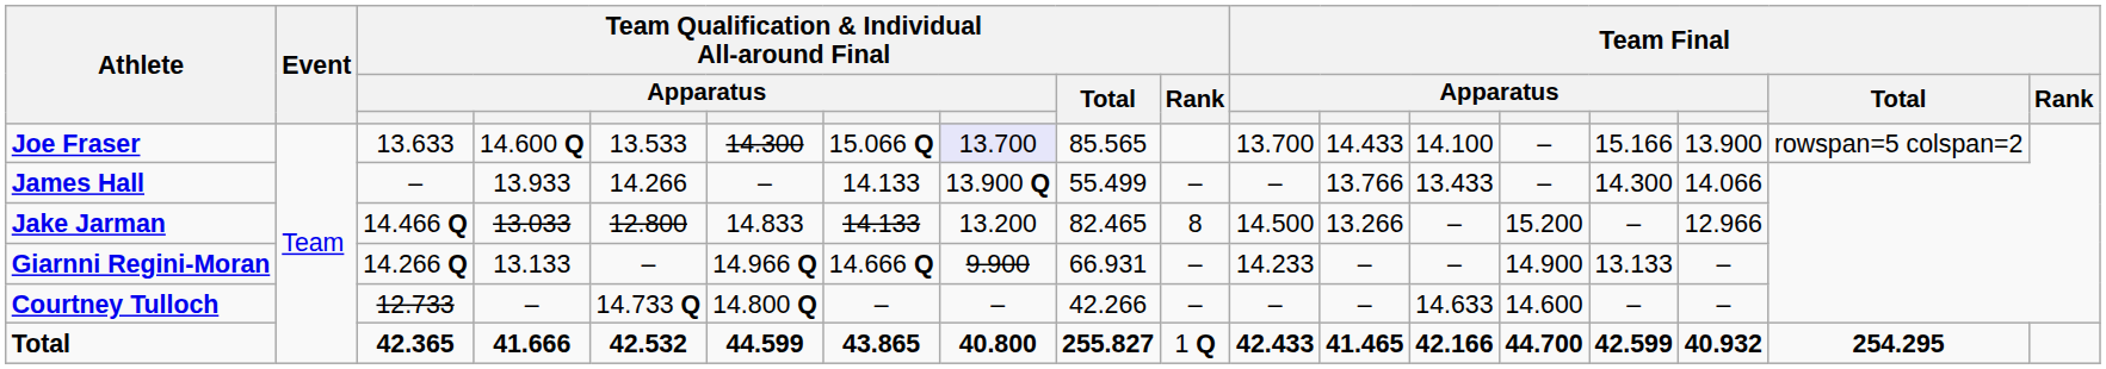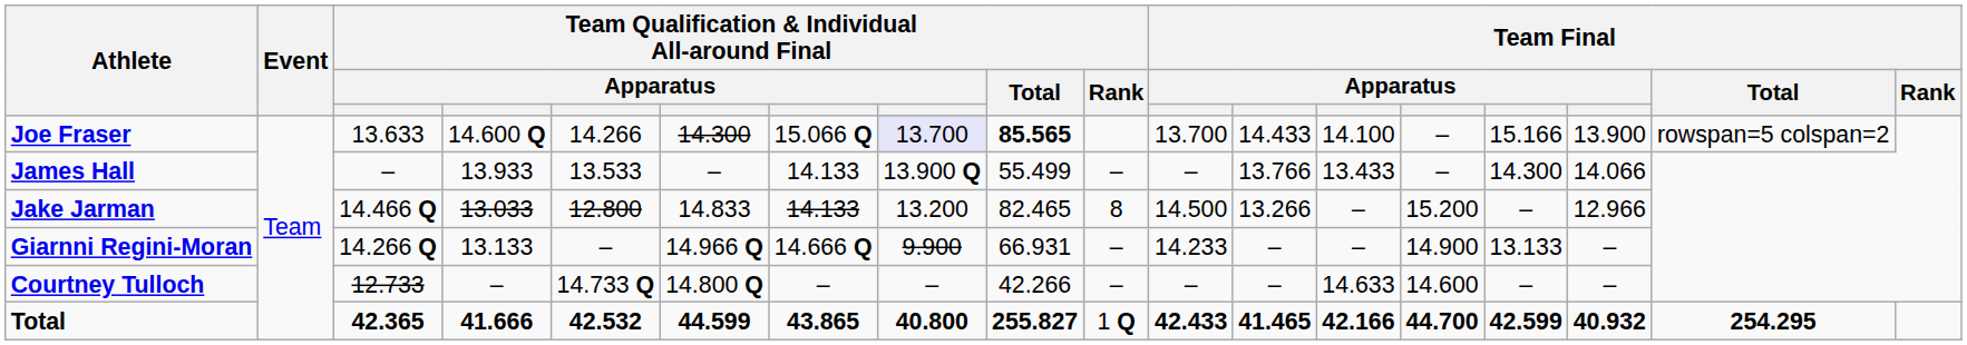Joe Fraser | column 5: 13.533 -> 14.266
Joe Fraser | Team Qualification & Individual All-around Final / Total: normal -> bold
James Hall | column 5: 14.266 -> 13.533
